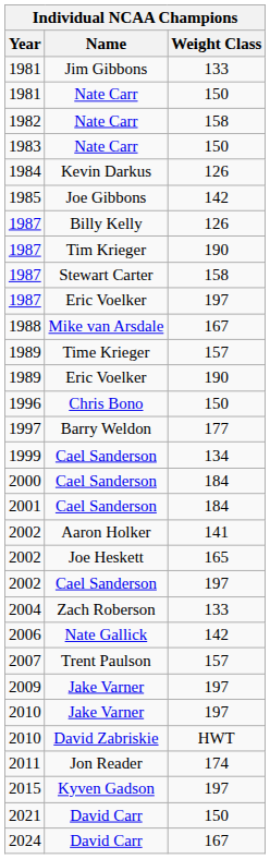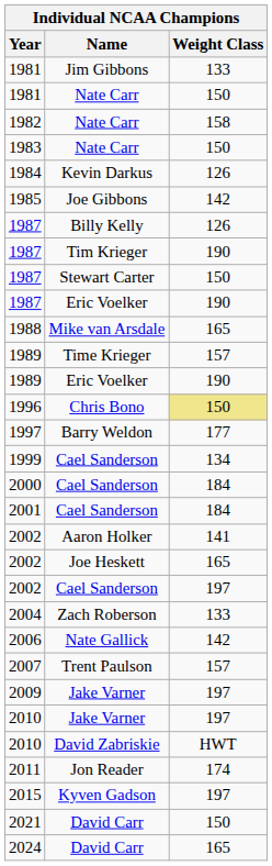1987 / Stewart Carter | Weight Class: 158 -> 150
1987 / Eric Voelker | Weight Class: 197 -> 190
1988 | Weight Class: 167 -> 165
1996 | Weight Class: no background -> khaki background
2024 | Weight Class: 167 -> 165
